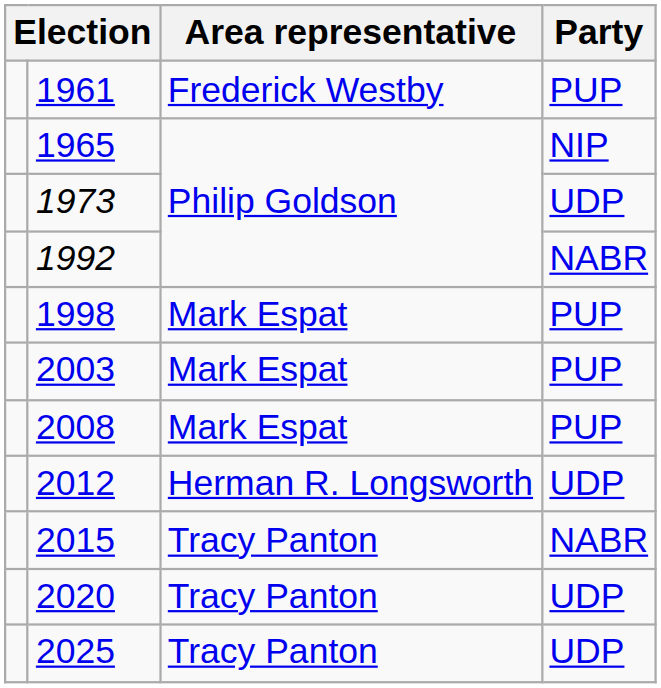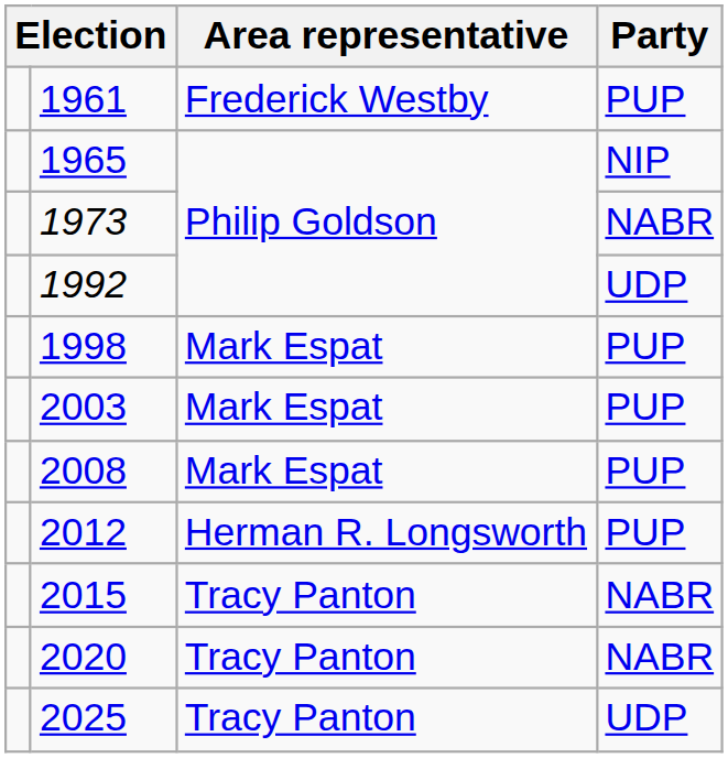1973 | Party: UDP -> NABR
1992 | Party: NABR -> UDP
2012 | Party: UDP -> PUP
2020 | Party: UDP -> NABR
